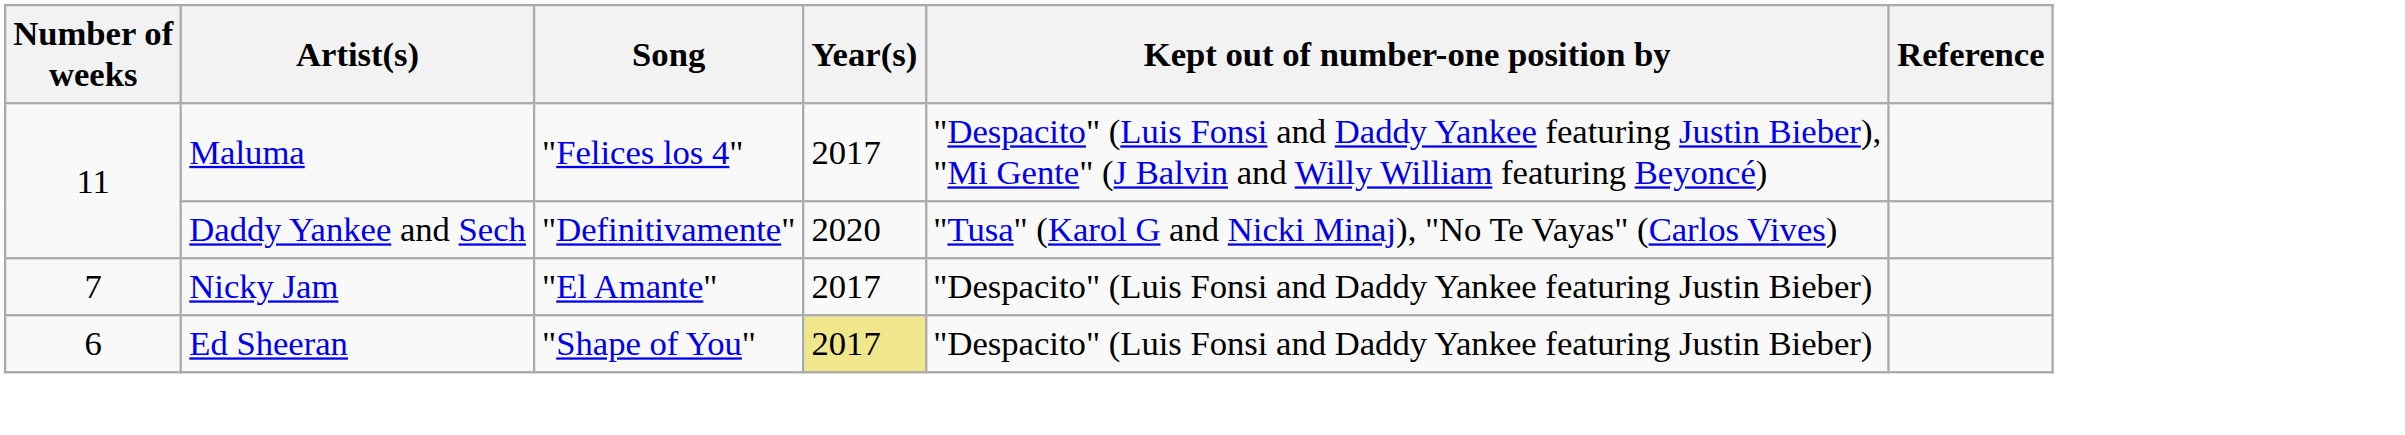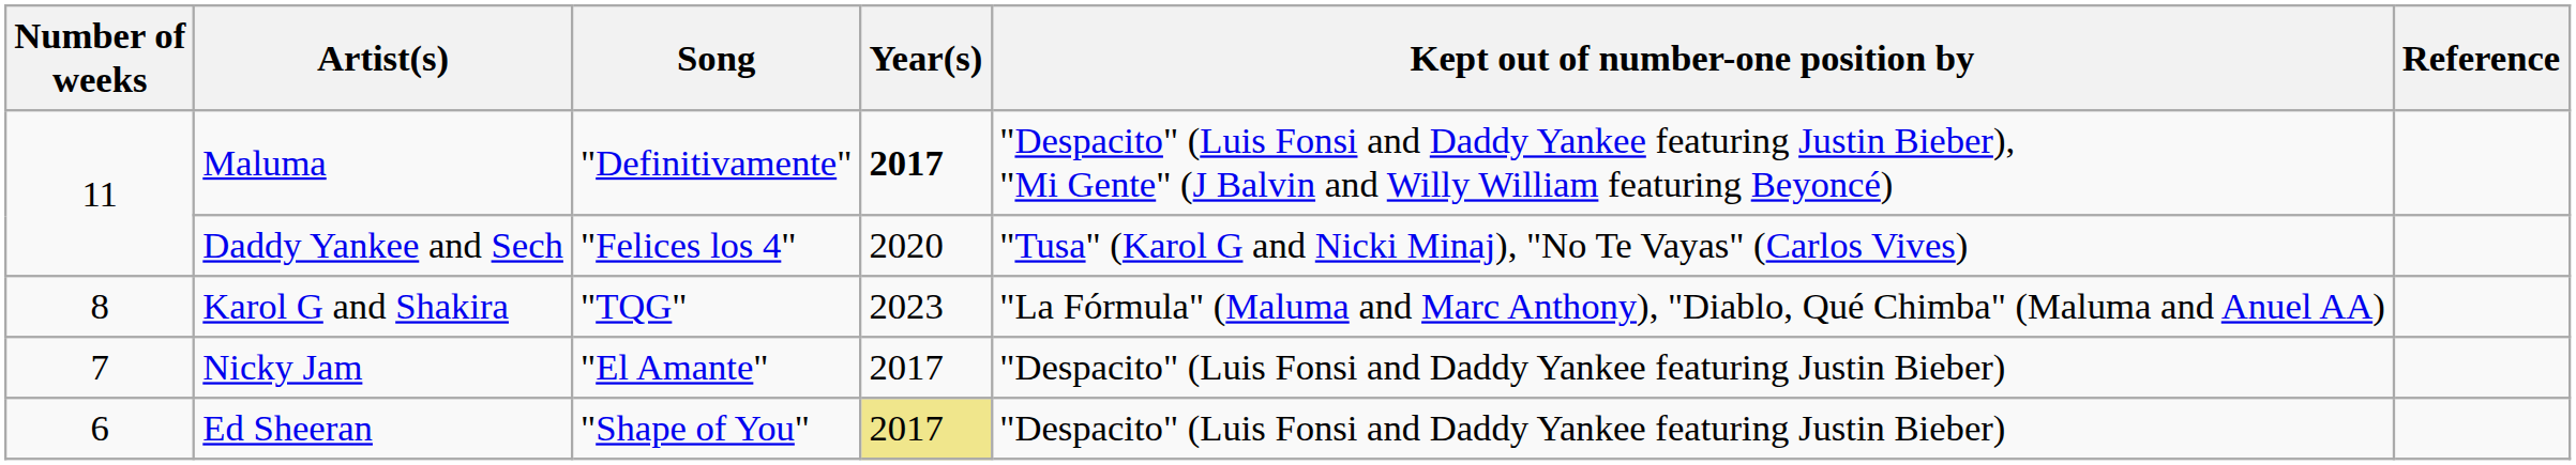Maluma | Song: "Felices los 4" -> "Definitivamente"
Maluma | Year(s): normal -> bold
Daddy Yankee and Sech | Song: "Definitivamente" -> "Felices los 4"
+ row: 8 | Karol G and Shakira | "TQG" | 2023 | "La Fórmula" (Maluma and Marc Anthony), "Diablo, Qué Chimba" (Maluma and Anuel AA)
